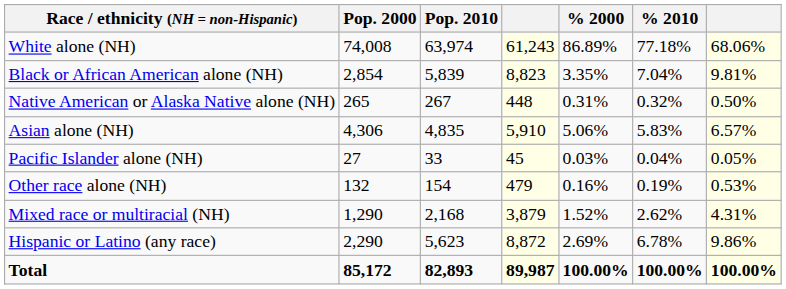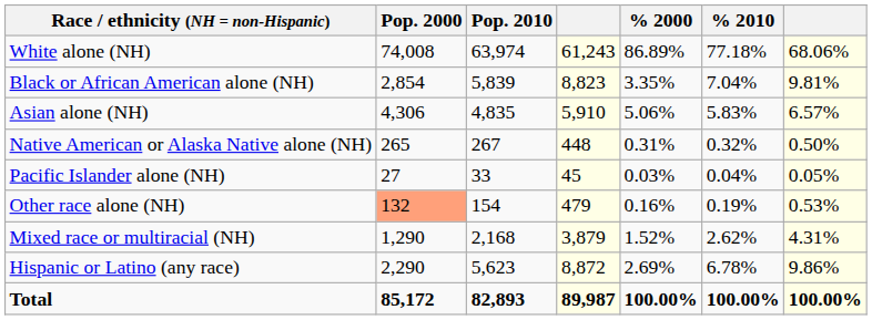rows swapped: Native American or Alaska Native alone (NH) <-> Asian alone (NH)
Other race alone (NH) | Pop. 2000: no background -> lightsalmon background
